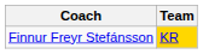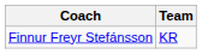Finnur Freyr Stefánsson | Team: gold background -> no background
